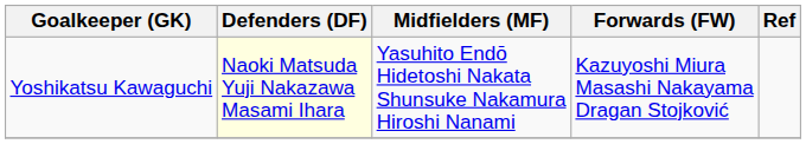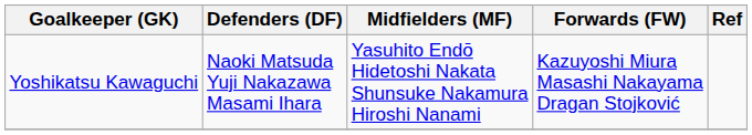Yoshikatsu Kawaguchi | Defenders (DF): lightyellow background -> no background
